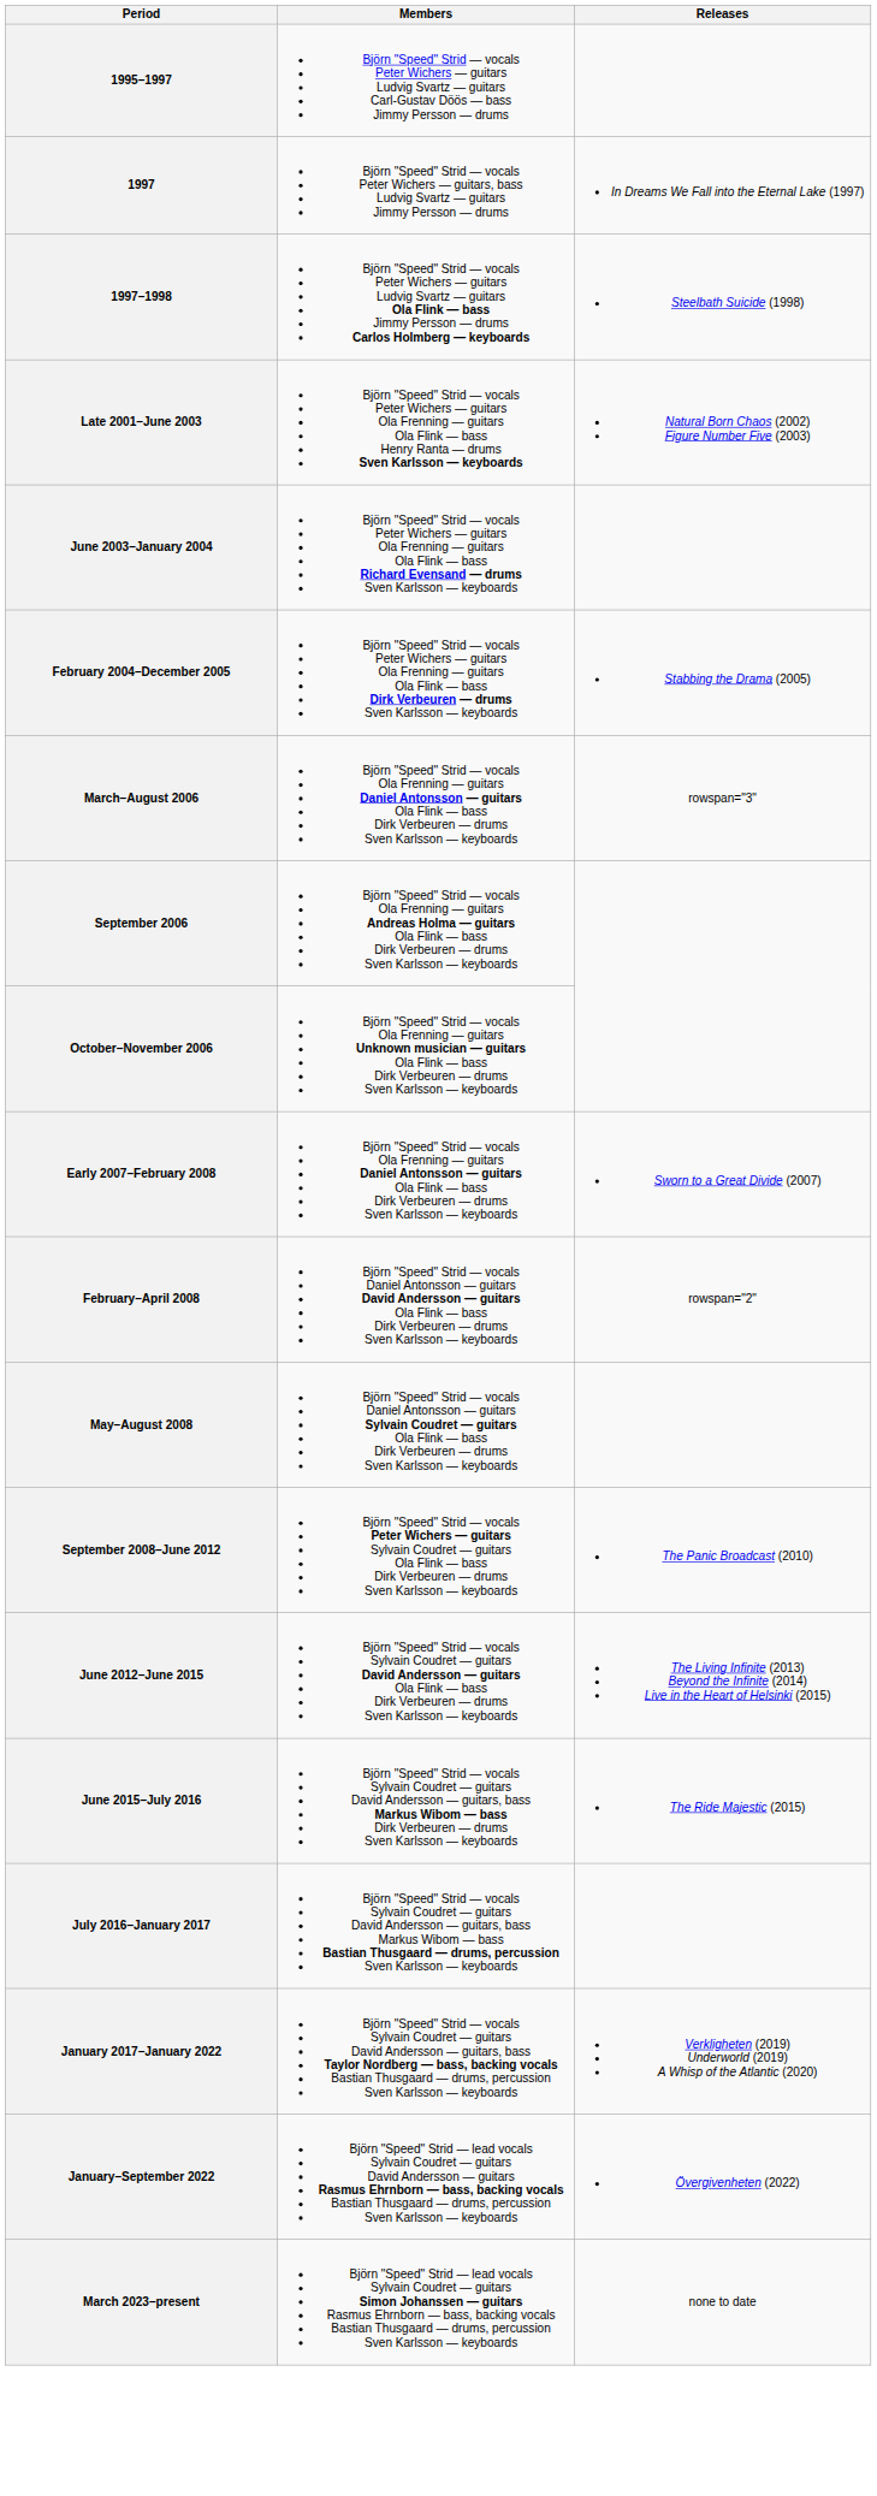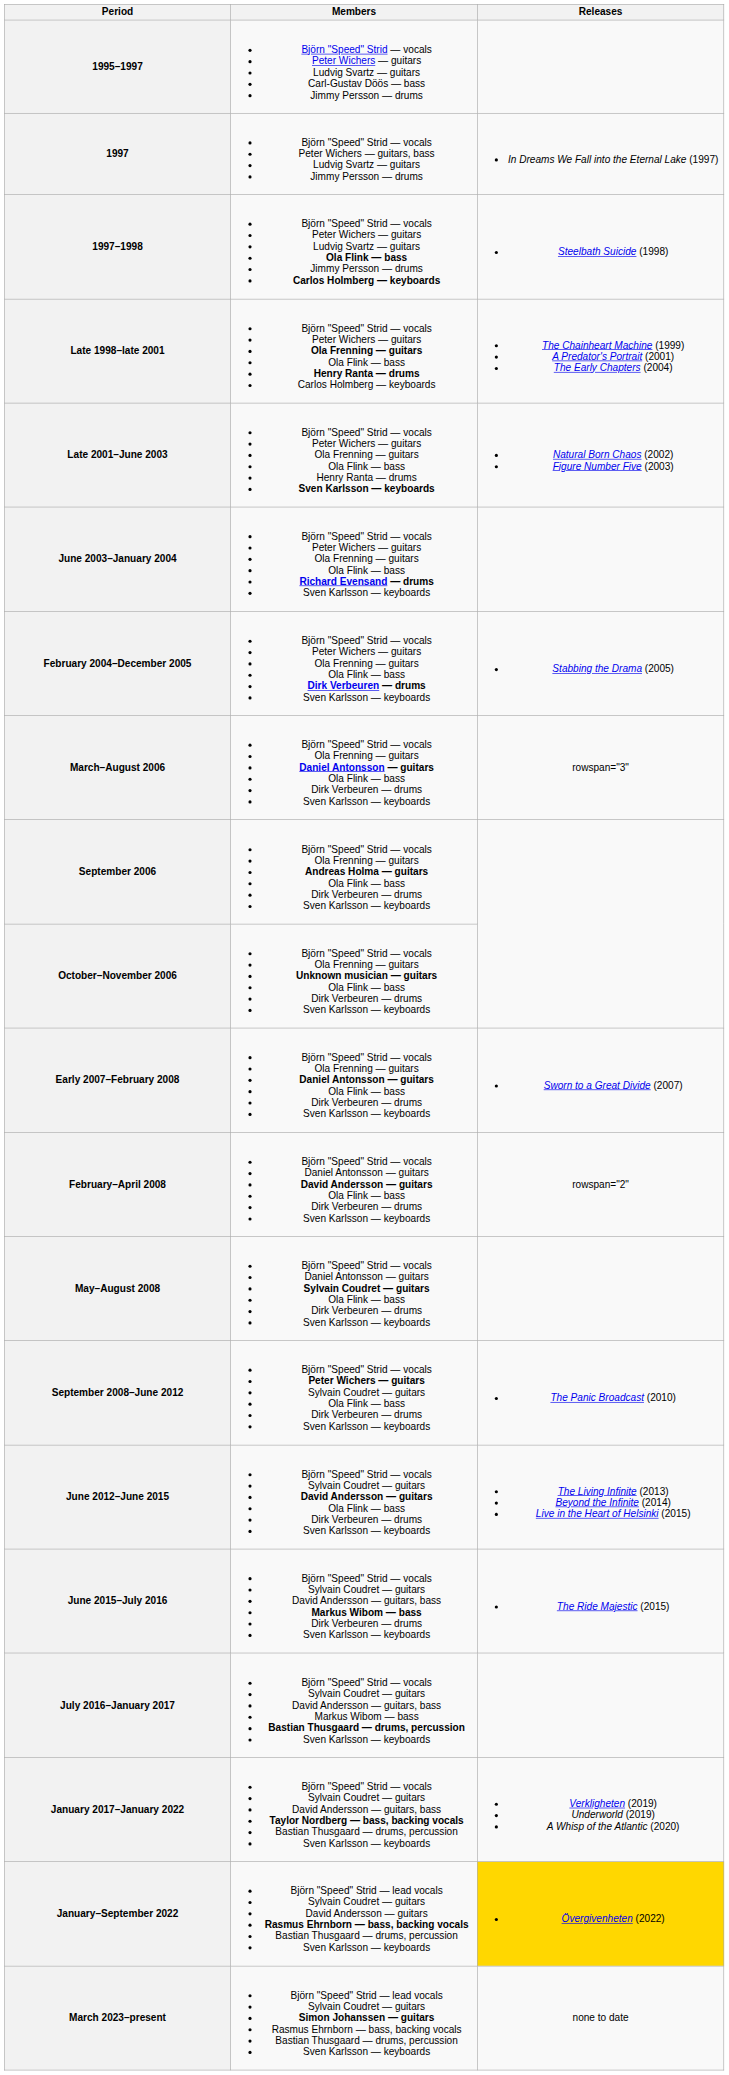+ row: Late 1998–late 2001 | Björn "Speed" Strid — vocals Peter Wichers — guitars Ola Frenning — guitars Ola Flink — bass Henry Ranta — drums Carlos Holmberg — keyboards | The Chainheart Machine (1999) A Predator's Portrait (2001) The Early Chapters (2004)
January–September 2022 | Releases: no background -> gold background
